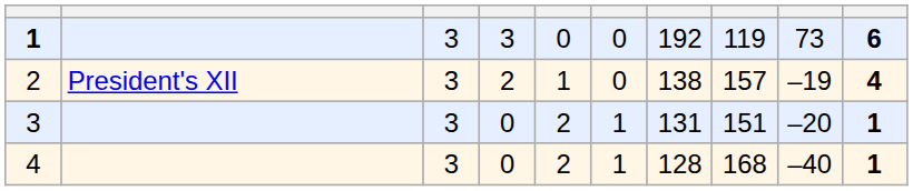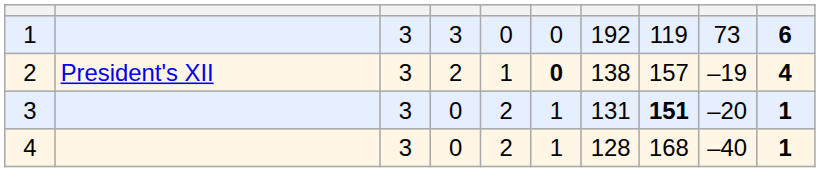row 2 | column 1: bold -> normal
row 3 | column 6: normal -> bold
row 4 | column 8: normal -> bold
